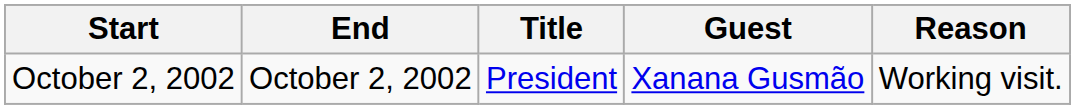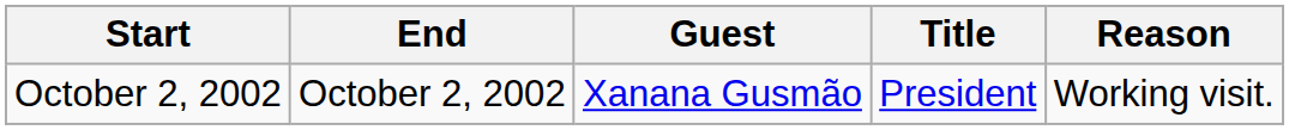columns swapped: Guest <-> Title
